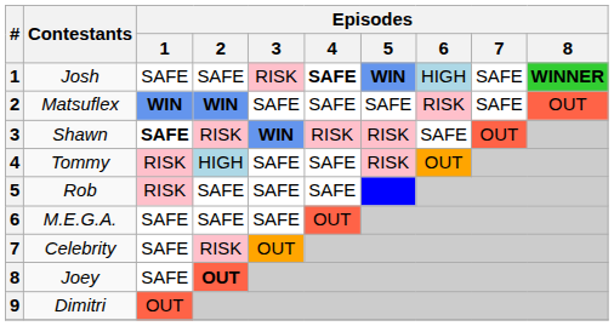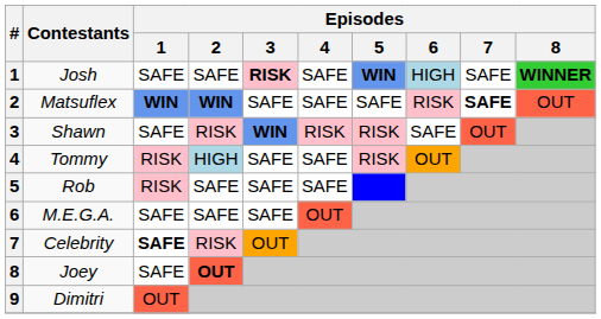Josh | Episodes / 3: normal -> bold
Josh | Episodes / 4: bold -> normal
Matsuflex | Episodes / 7: normal -> bold
Shawn | Episodes / 1: bold -> normal
Celebrity | Episodes / 1: normal -> bold
